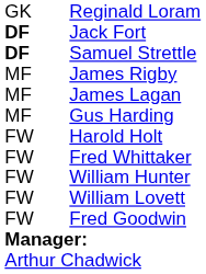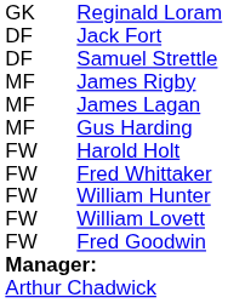Jack Fort | column 1: bold -> normal
Samuel Strettle | column 1: bold -> normal
